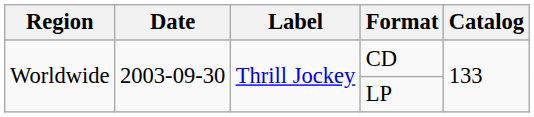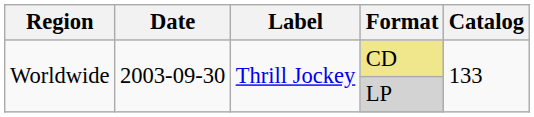CD | Format: no background -> khaki background
LP | Format: no background -> lightgrey background
